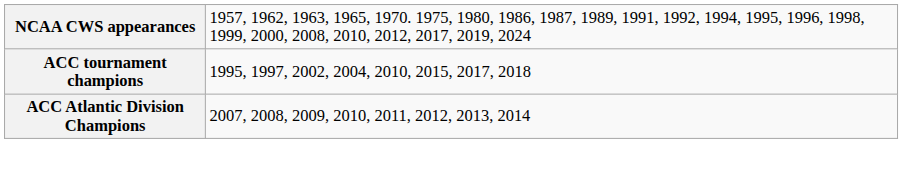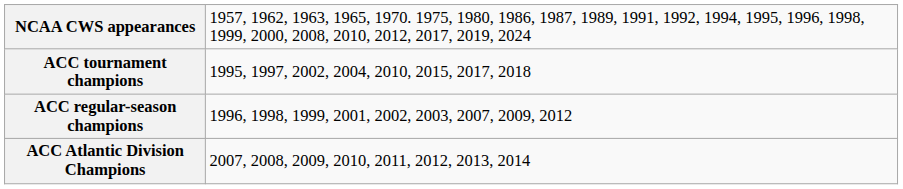+ row: ACC regular-season champions | 1996, 1998, 1999, 2001, 2002, 2003, 2007, 2009, 2012
